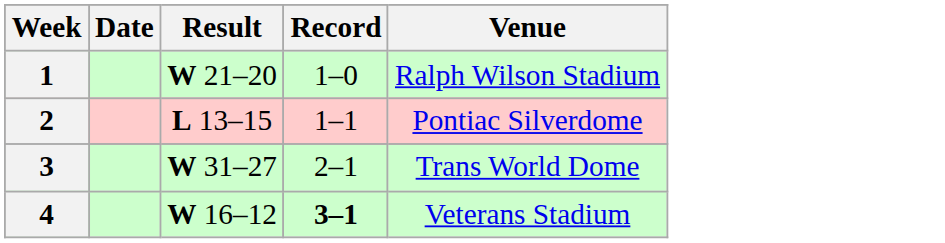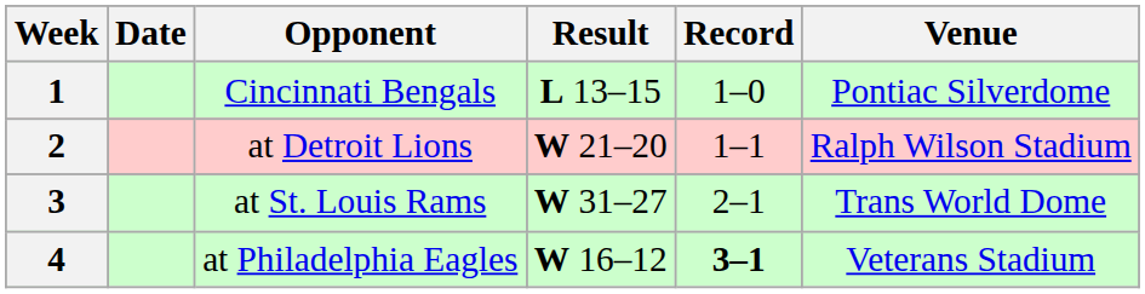+ column: Opponent | Cincinnati Bengals | at Detroit Lions | at St. Louis Rams | at Philadelphia Eagles
1 | Result: W 21–20 -> L 13–15
1 | Venue: Ralph Wilson Stadium -> Pontiac Silverdome
2 | Result: L 13–15 -> W 21–20
2 | Venue: Pontiac Silverdome -> Ralph Wilson Stadium
